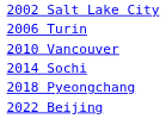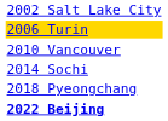2006 Turin | column 1: no background -> gold background
2022 Beijing | column 1: normal -> bold
